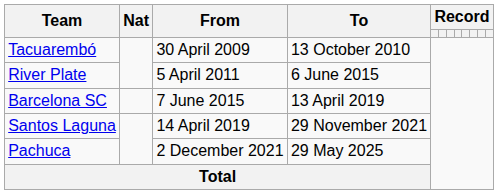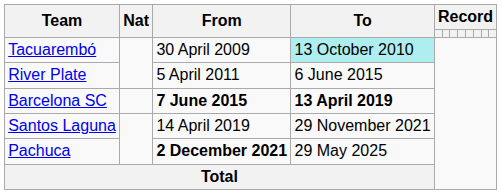Tacuarembó | To: no background -> paleturquoise background
Barcelona SC | From: normal -> bold
Barcelona SC | To: normal -> bold
Pachuca | From: normal -> bold
